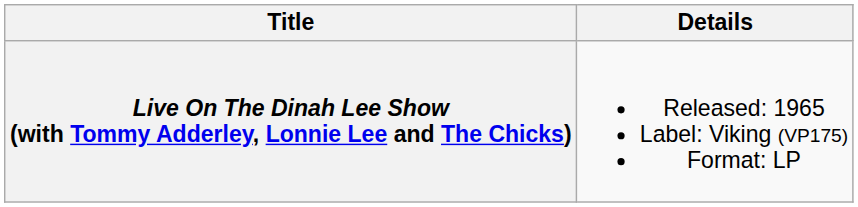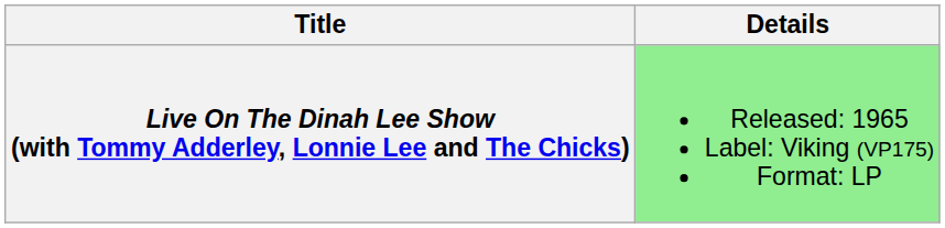row 2 | Details: no background -> lightgreen background
